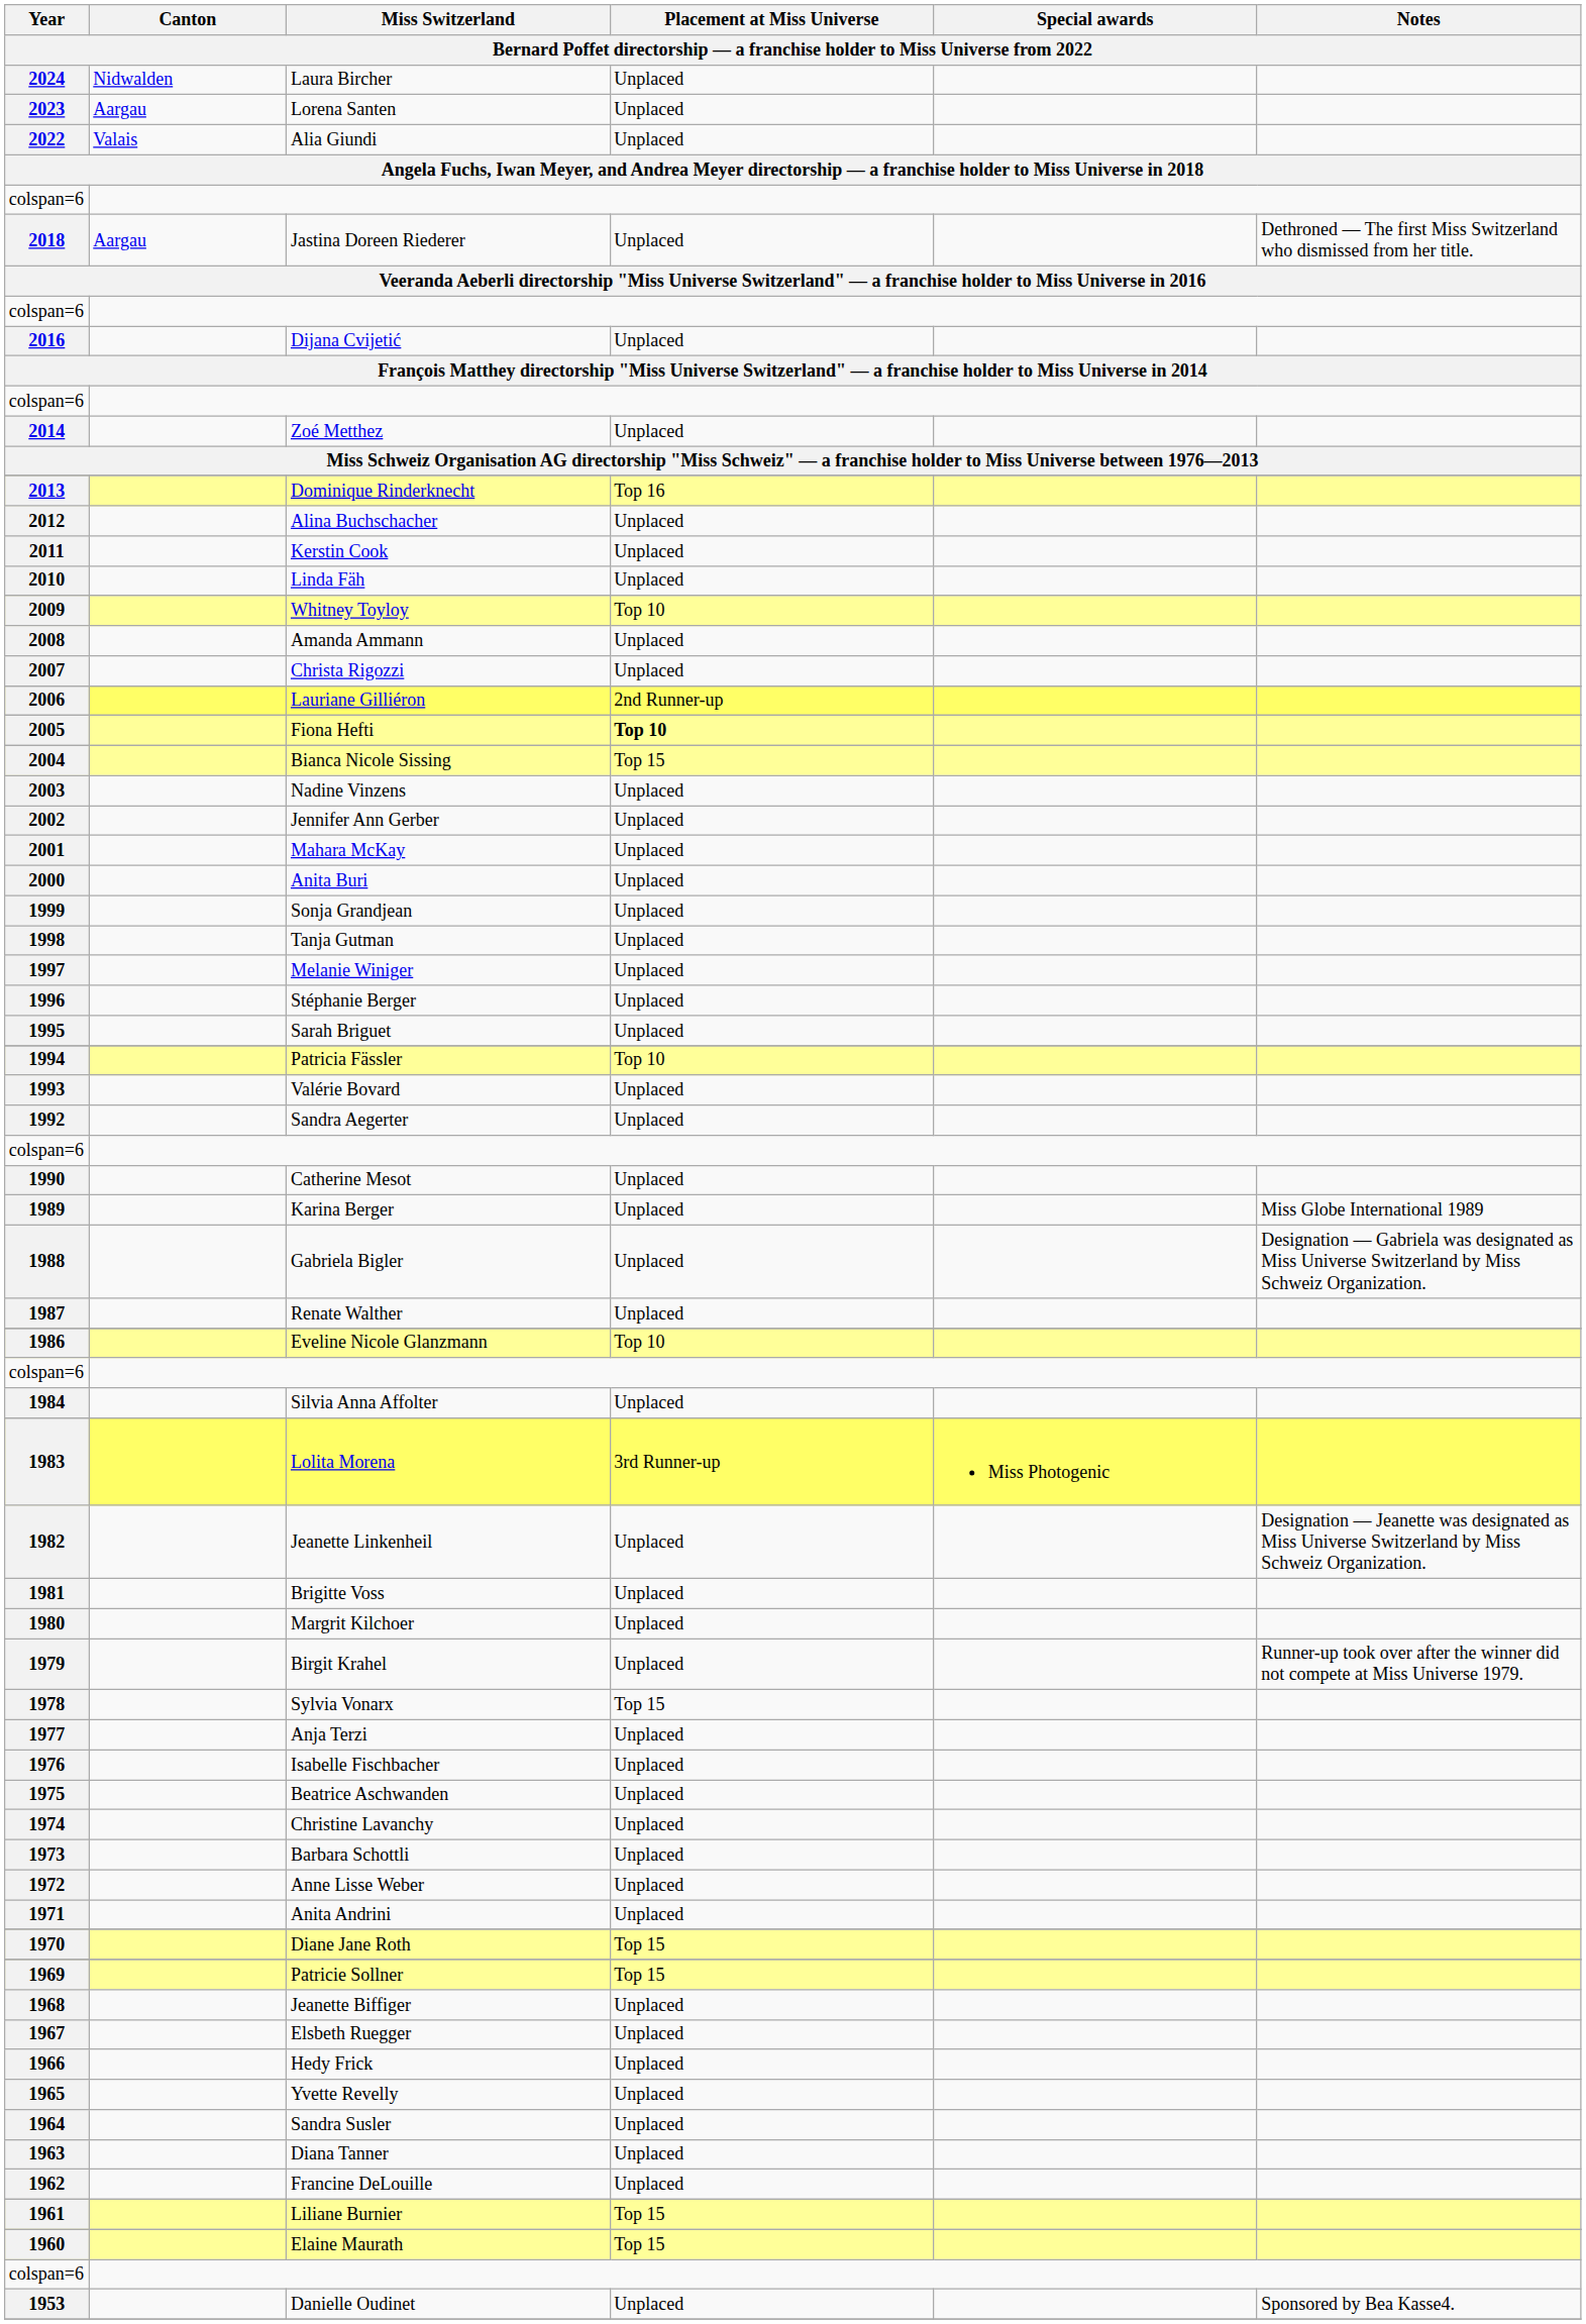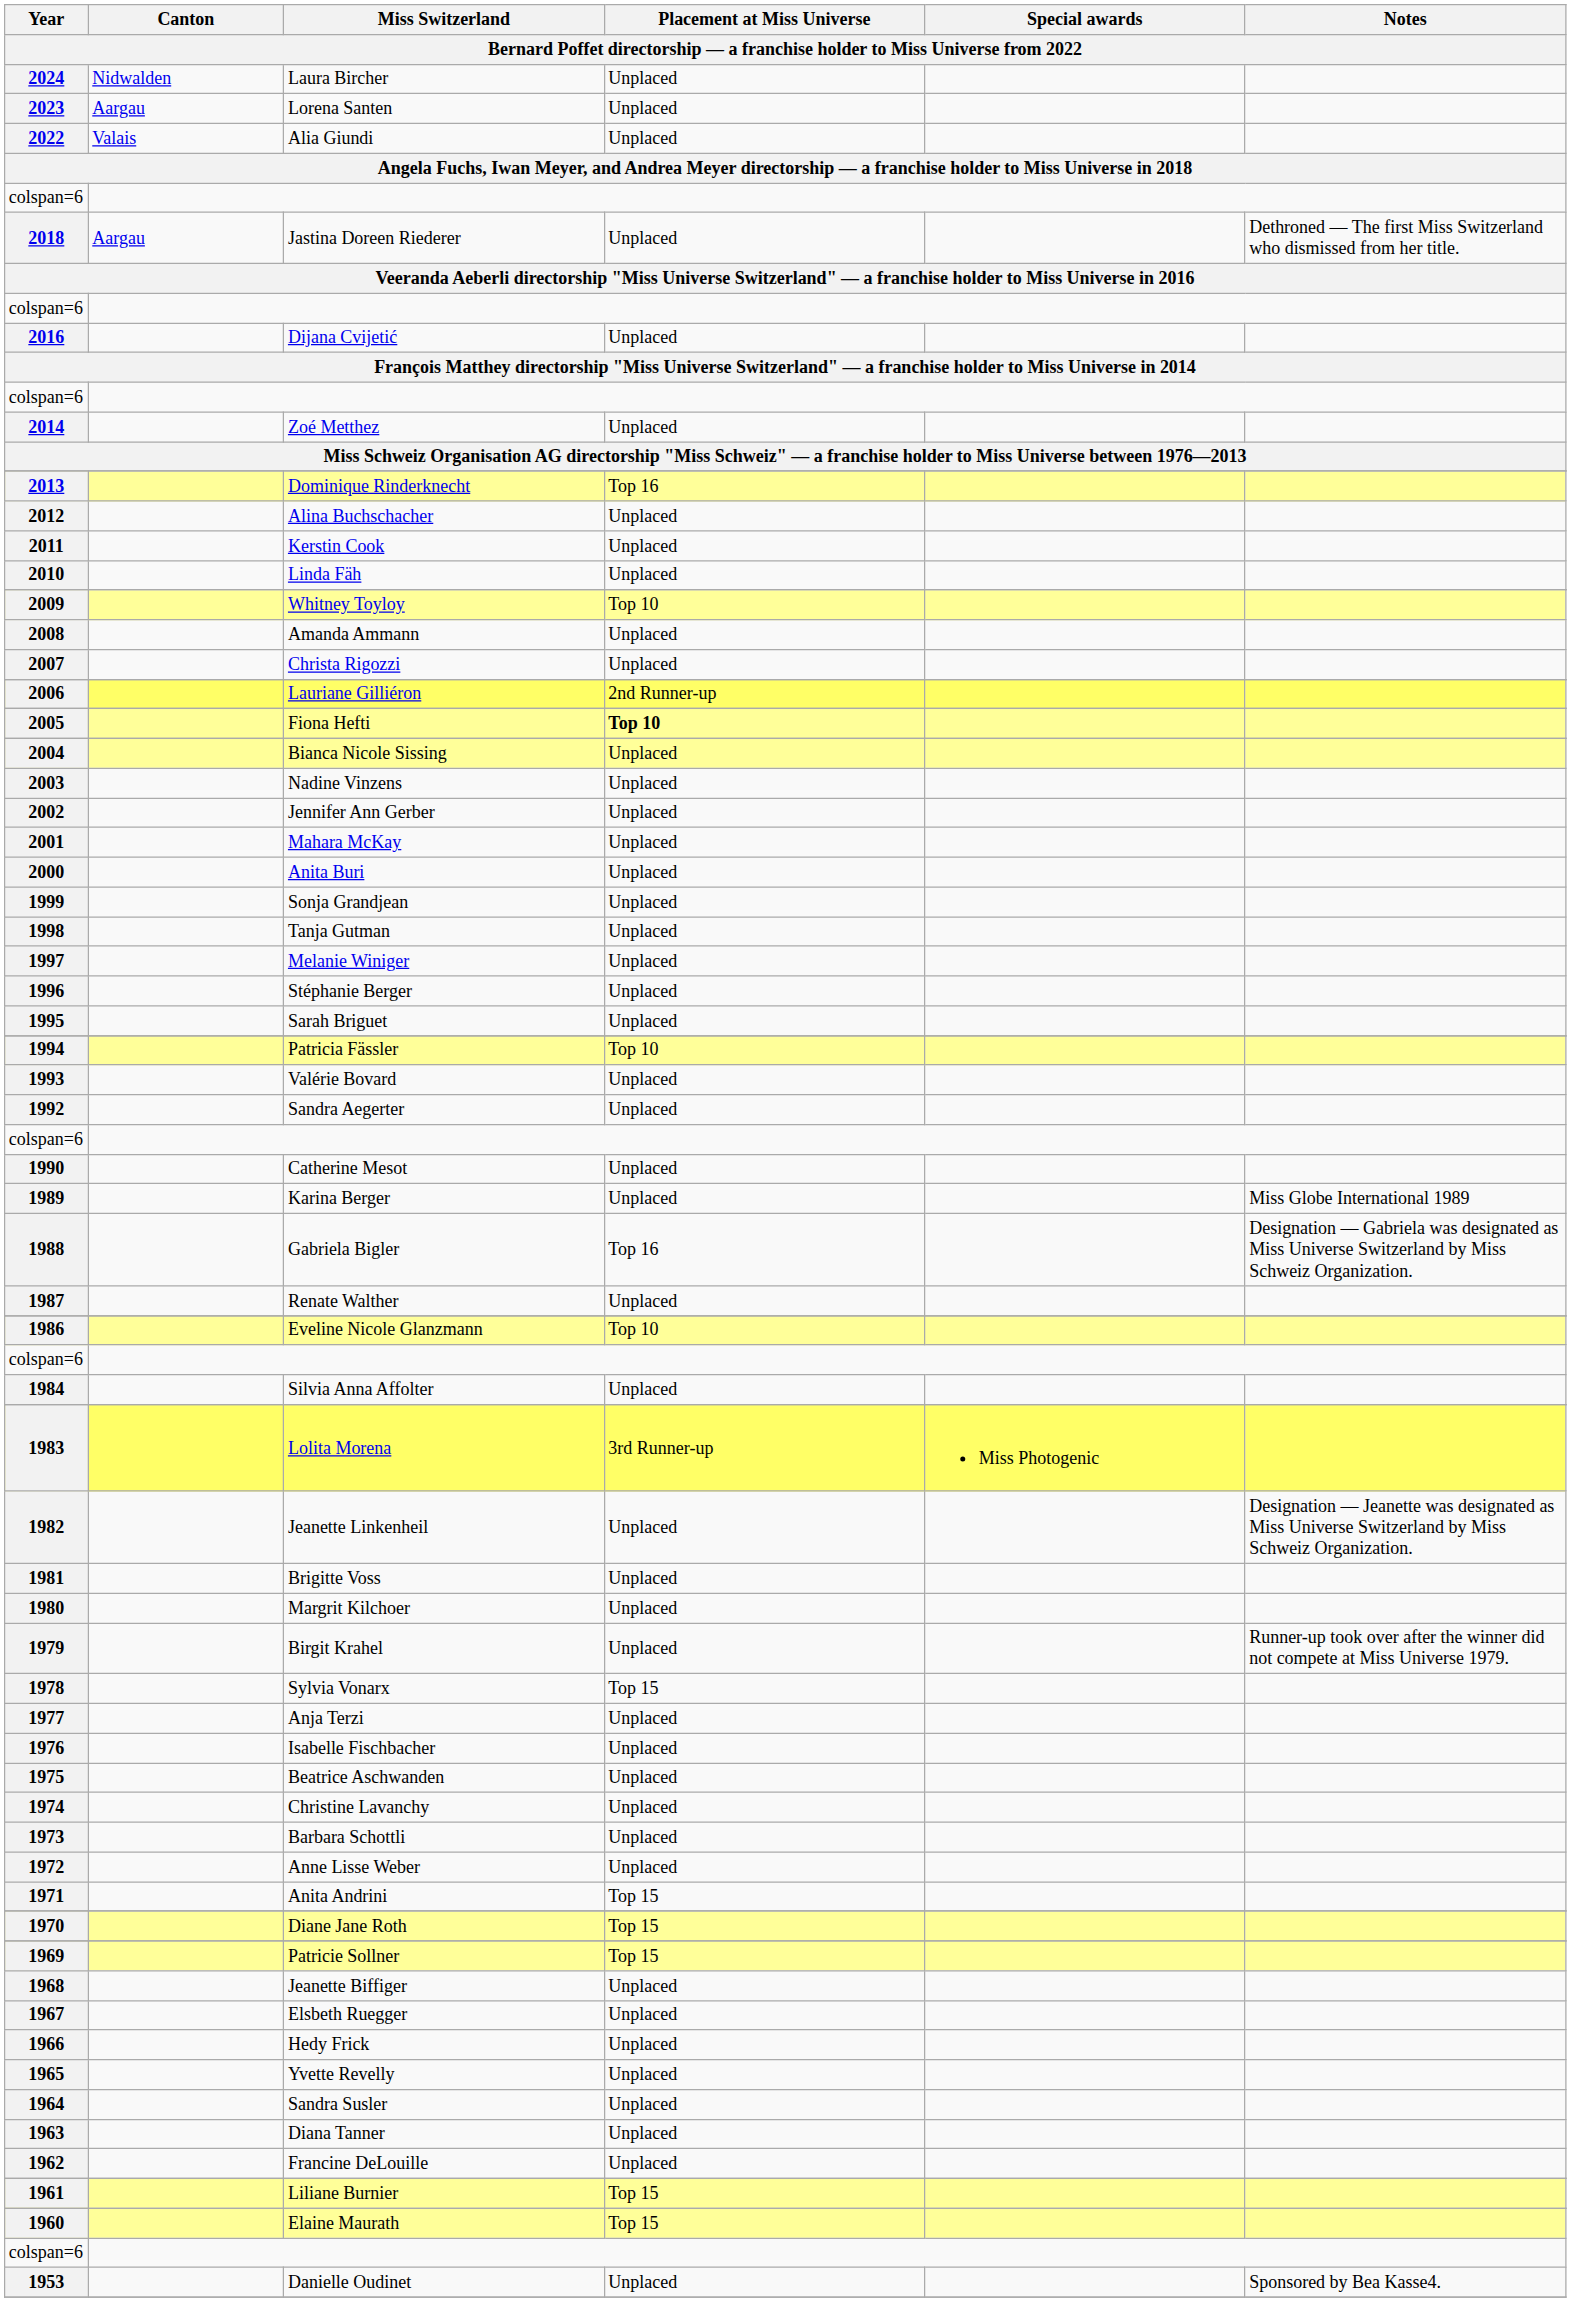2004 | Placement at Miss Universe: Top 15 -> Unplaced
1988 | Placement at Miss Universe: Unplaced -> Top 16
1971 | Placement at Miss Universe: Unplaced -> Top 15
